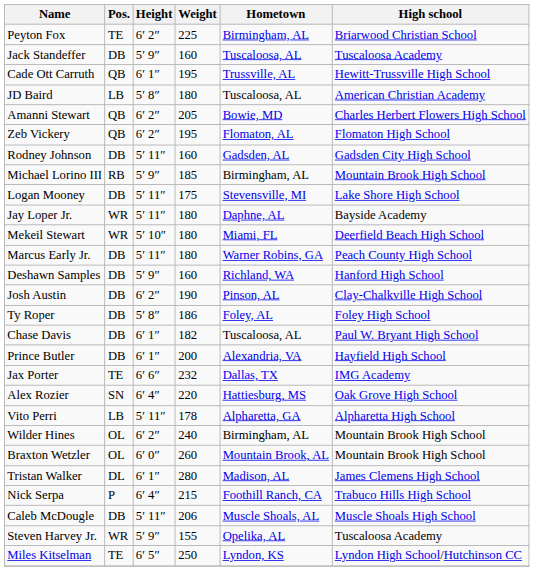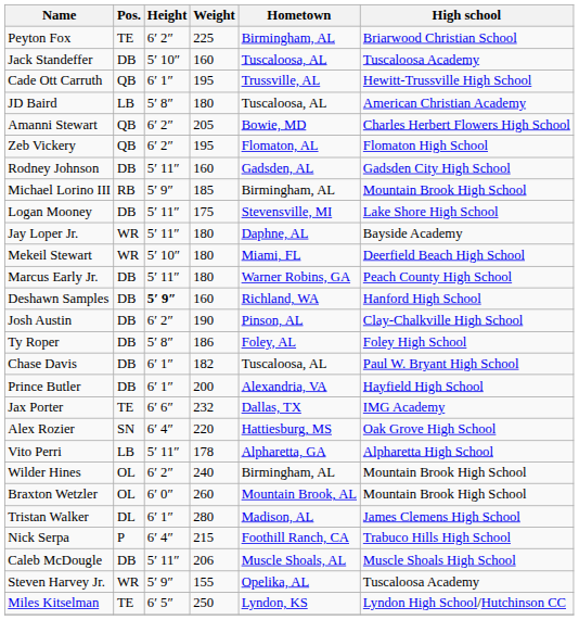Jack Standeffer | Height: 5′ 9″ -> 5′ 10″
Deshawn Samples | Height: normal -> bold
